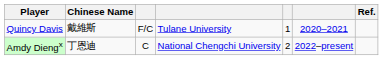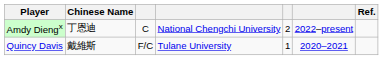rows swapped: Quincy Davis <-> Amdy Diengx
